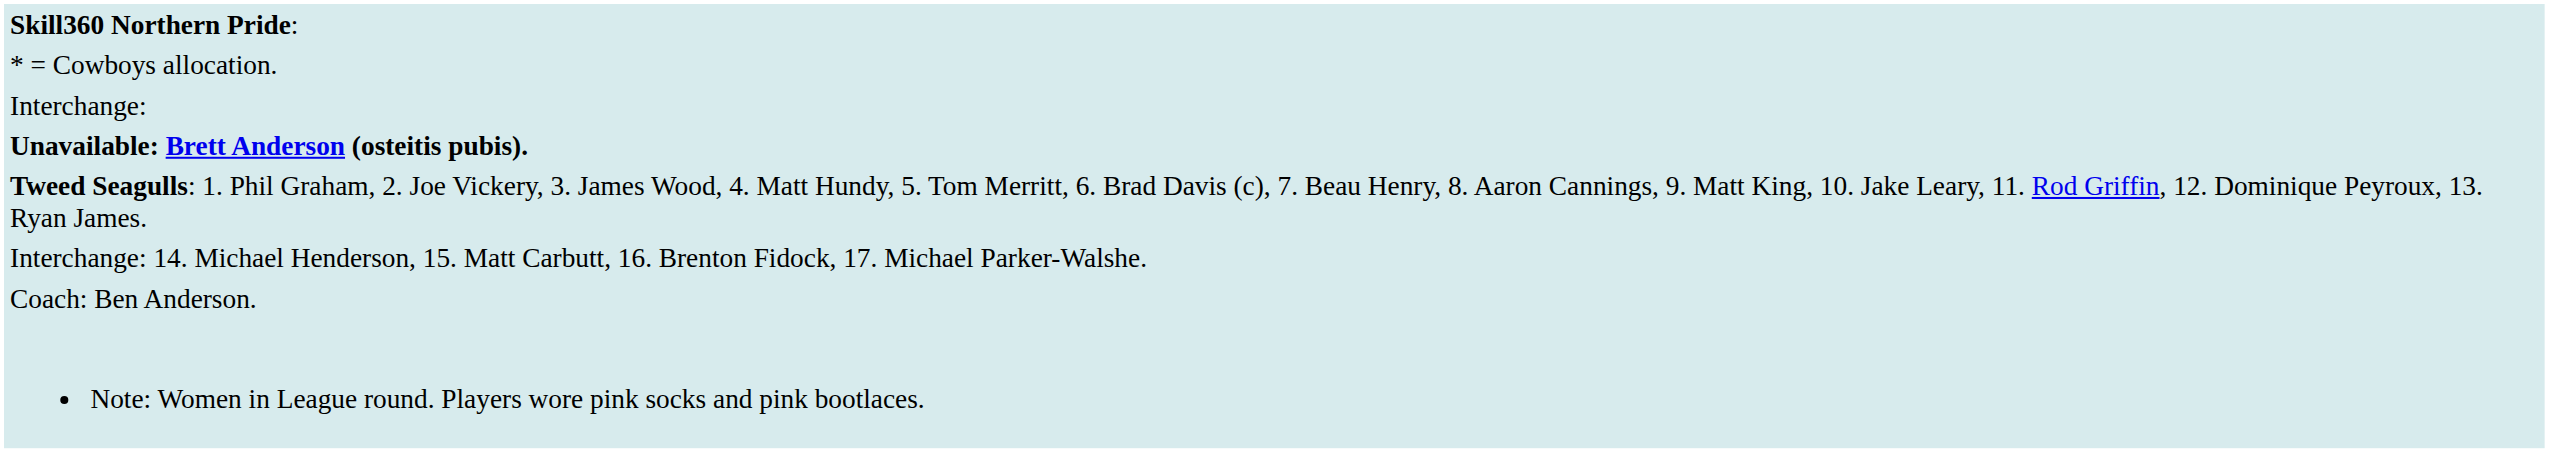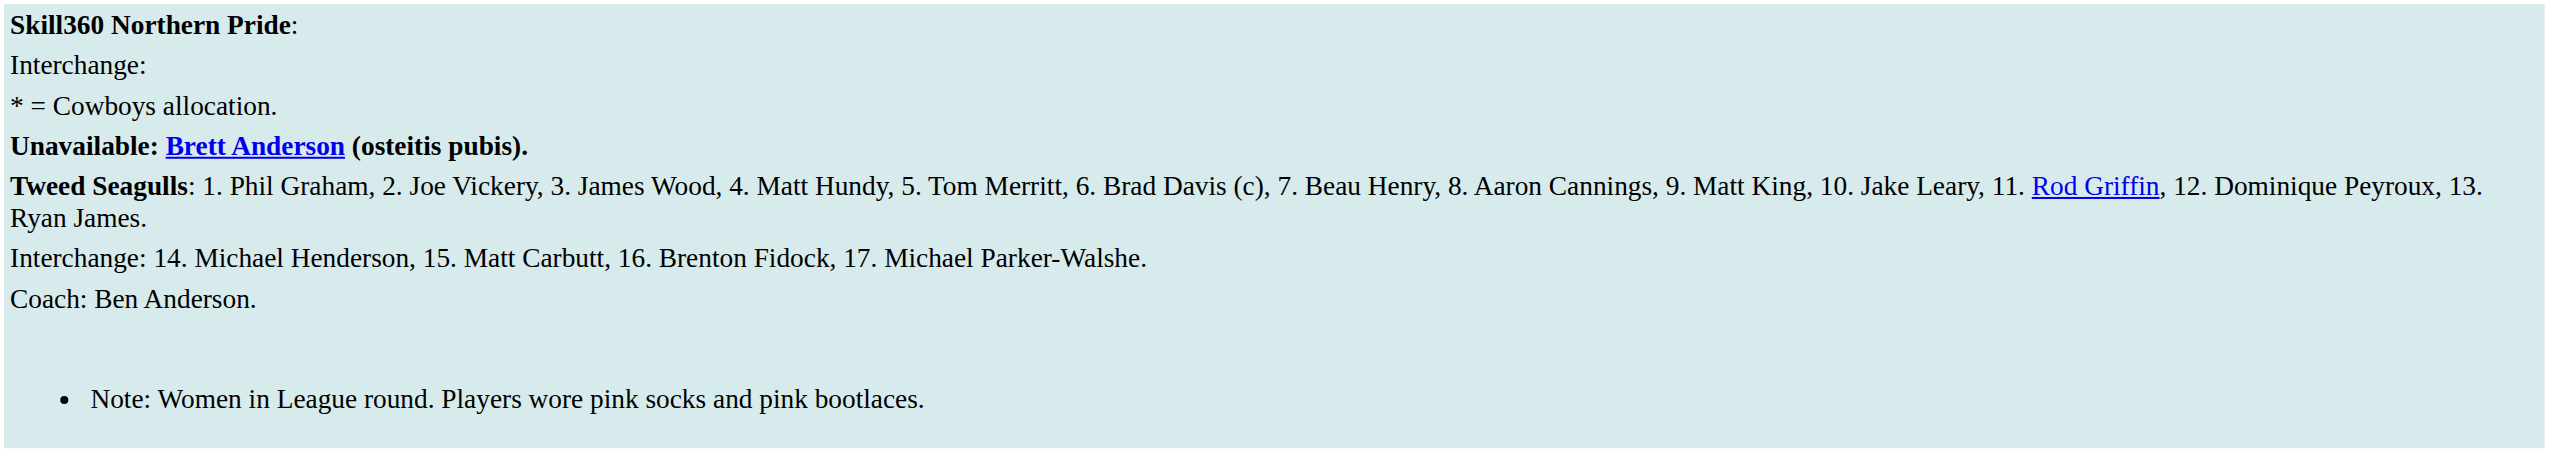row 2 | column 1: * = Cowboys allocation. -> Interchange:
row 3 | column 1: Interchange: -> * = Cowboys allocation.
